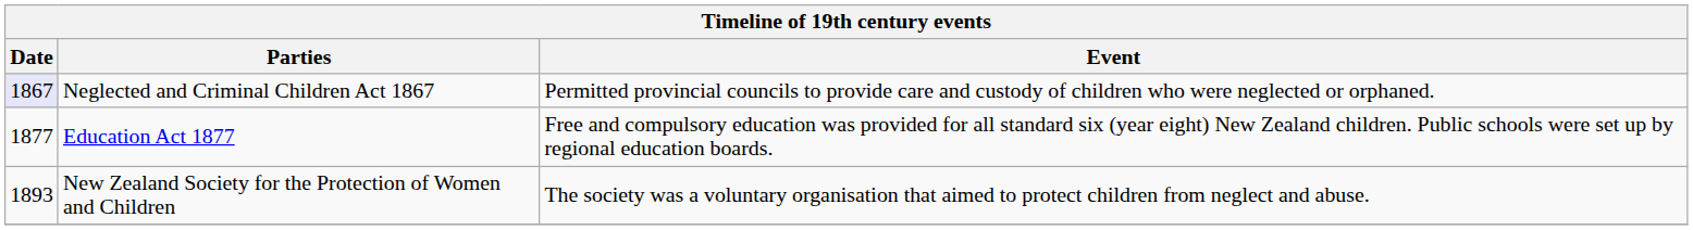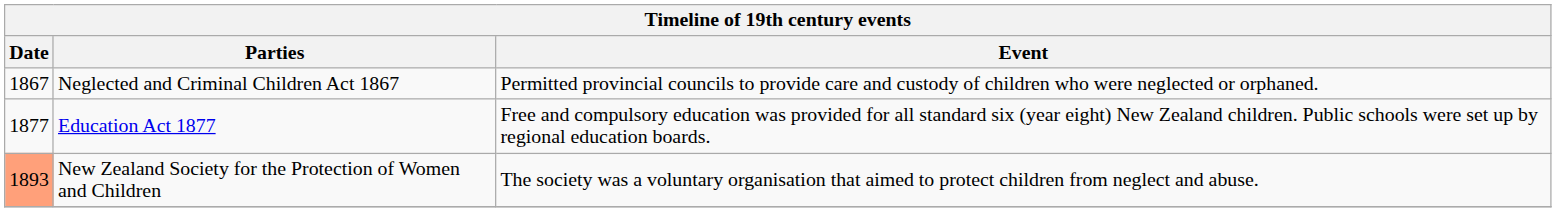Neglected and Criminal Children Act 1867 | Date: lavender background -> no background
New Zealand Society for the Protection of Women and Children | Date: no background -> lightsalmon background
